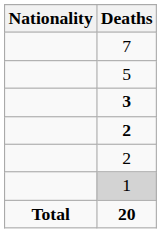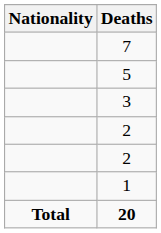row 4 | Deaths: bold -> normal
row 5 | Deaths: bold -> normal
row 7 | Deaths: lightgrey background -> no background
